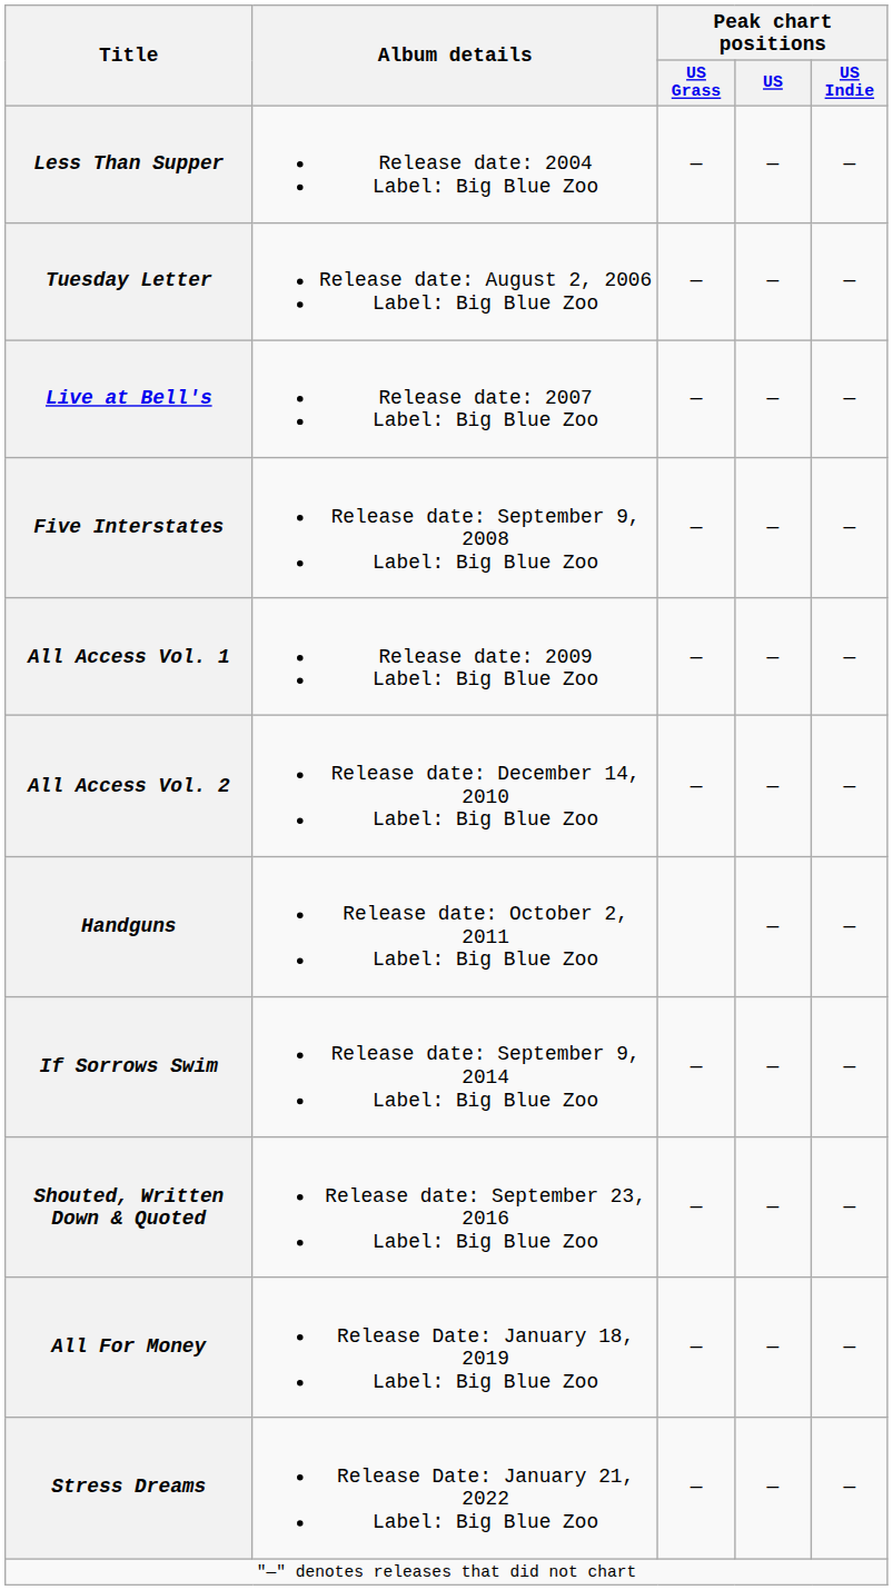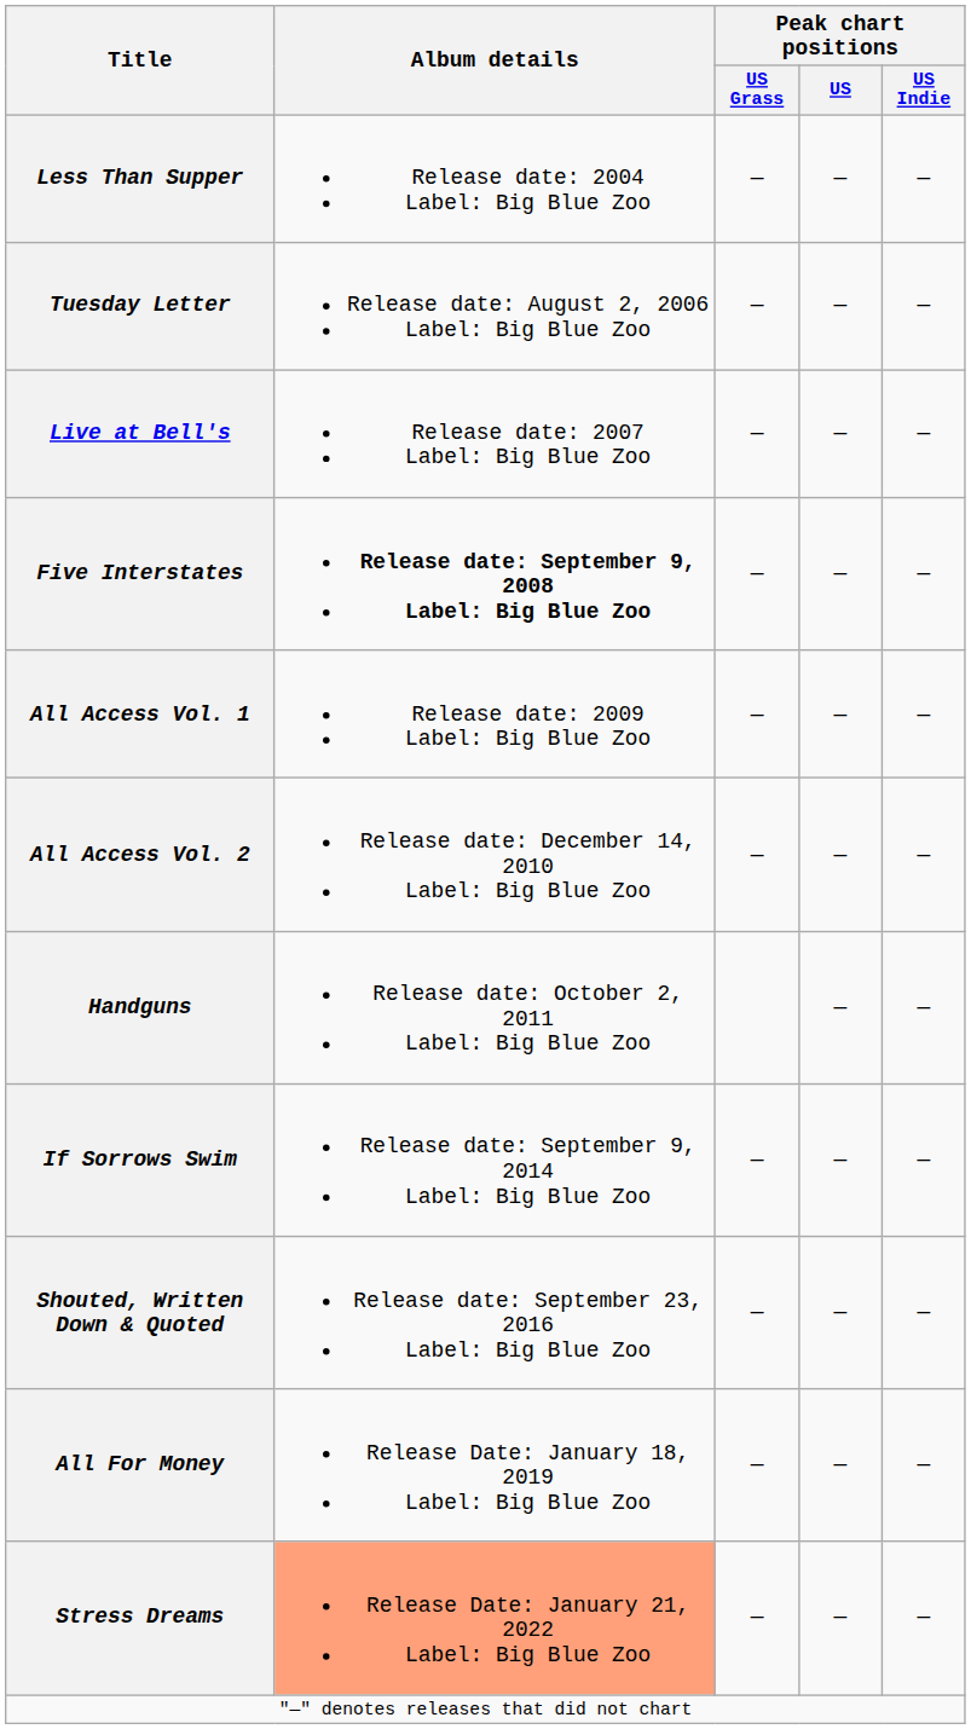Five Interstates | Album details: normal -> bold
Stress Dreams | Album details: no background -> lightsalmon background
